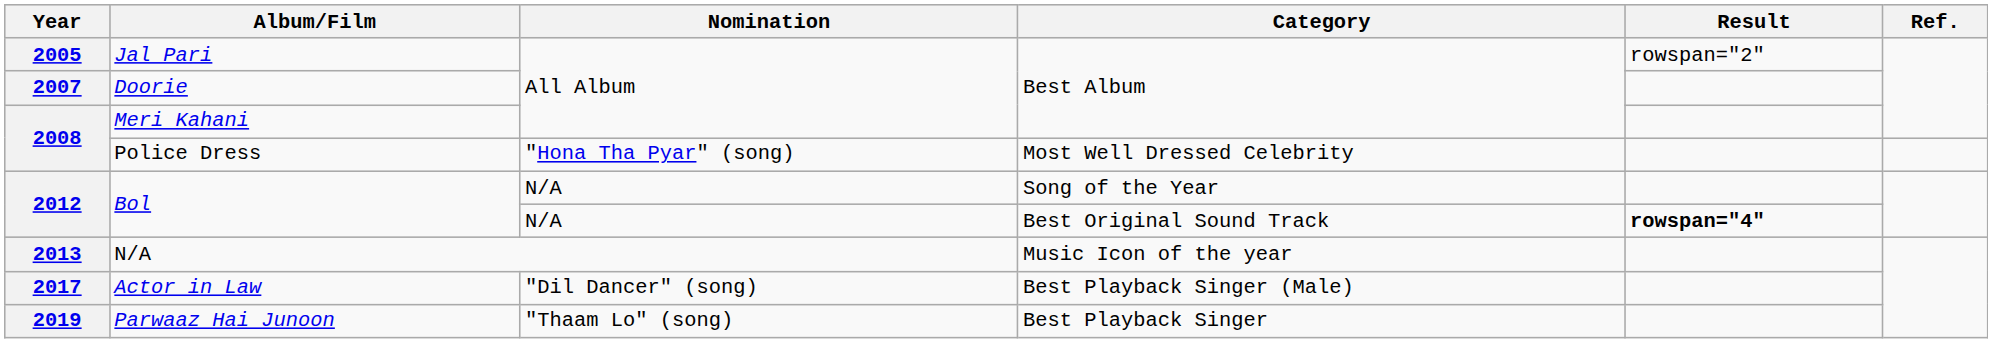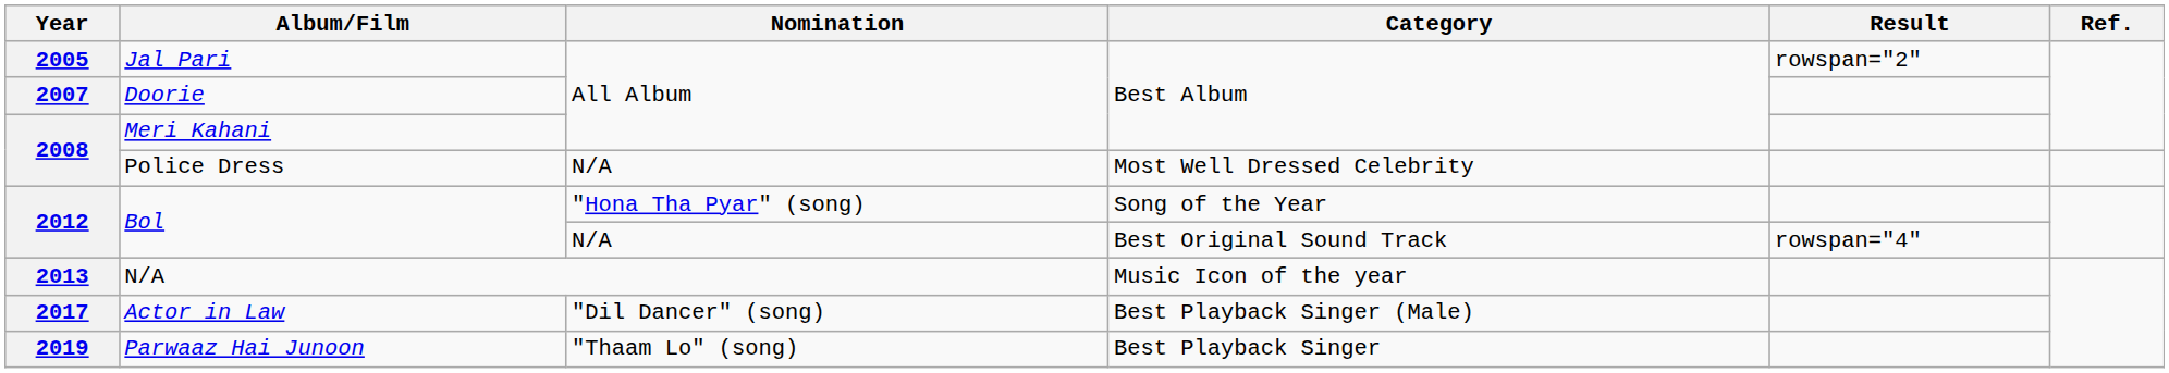Police Dress | Nomination: "Hona Tha Pyar" (song) -> N/A
Bol / Song of the Year | Nomination: N/A -> "Hona Tha Pyar" (song)
Bol / Best Original Sound Track | Result: bold -> normal
